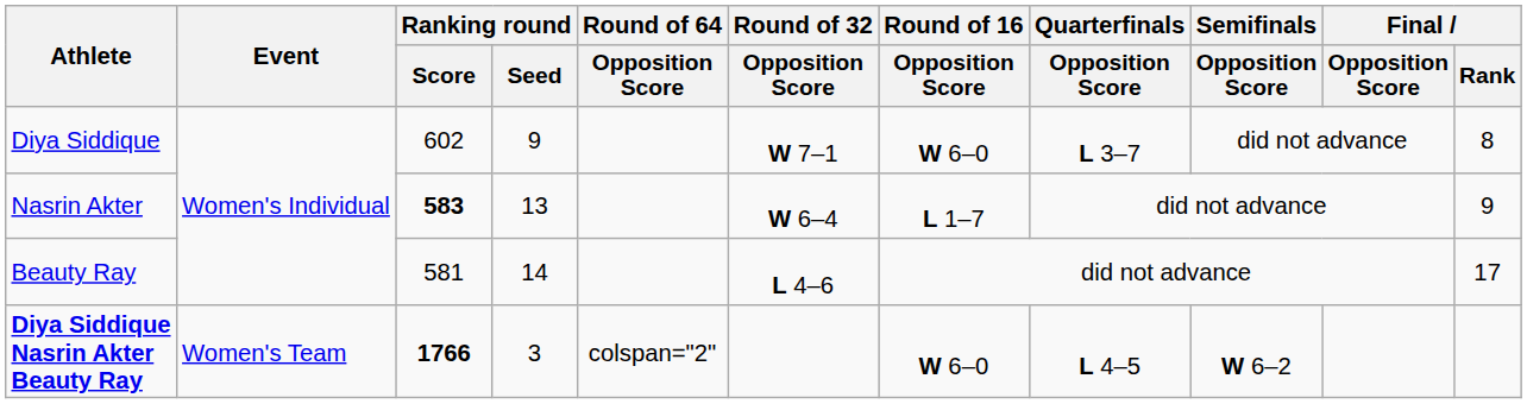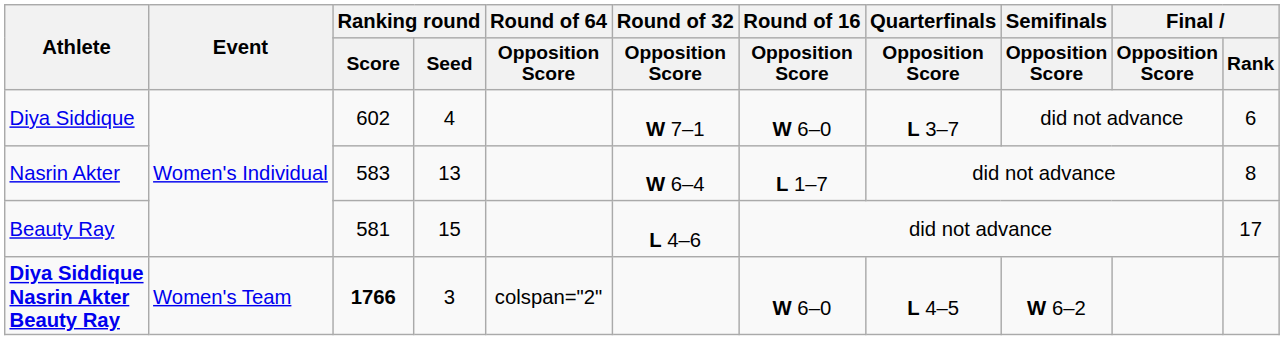Diya Siddique | Ranking round / Seed: 9 -> 4
Diya Siddique | Final / Rank: 8 -> 6
Nasrin Akter | Ranking round / Score: bold -> normal
Nasrin Akter | Final / Rank: 9 -> 8
Beauty Ray | Ranking round / Seed: 14 -> 15
